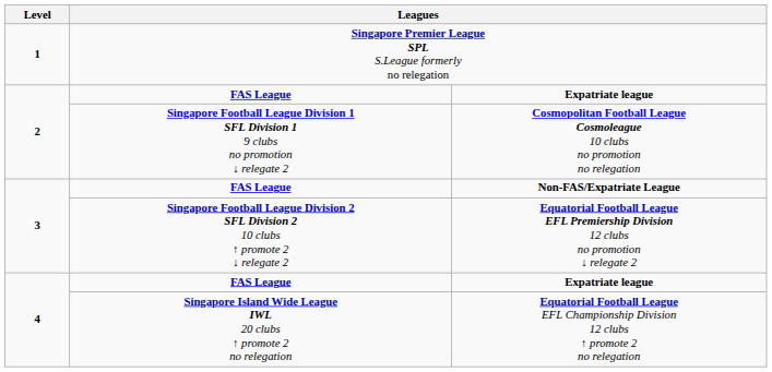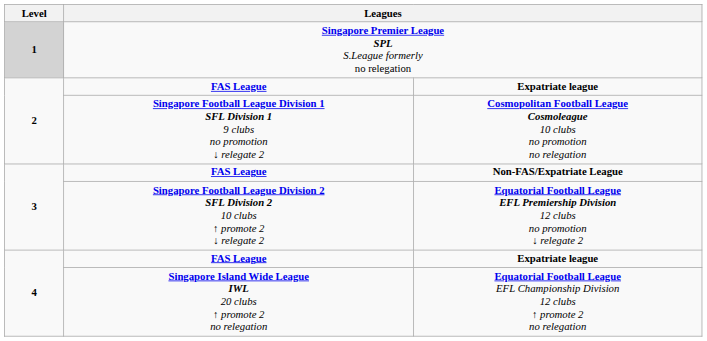Singapore Premier League SPL S.League formerly no relegation | Level: no background -> lightgrey background
